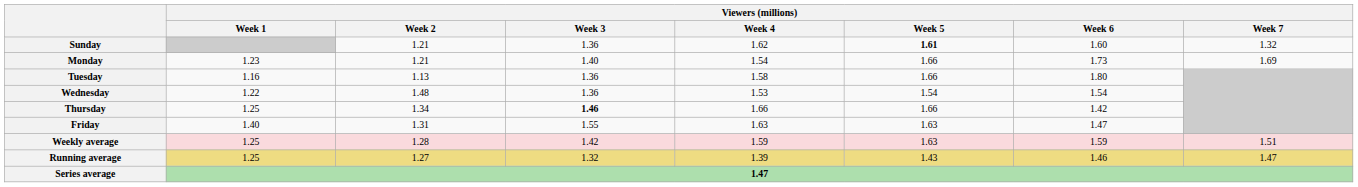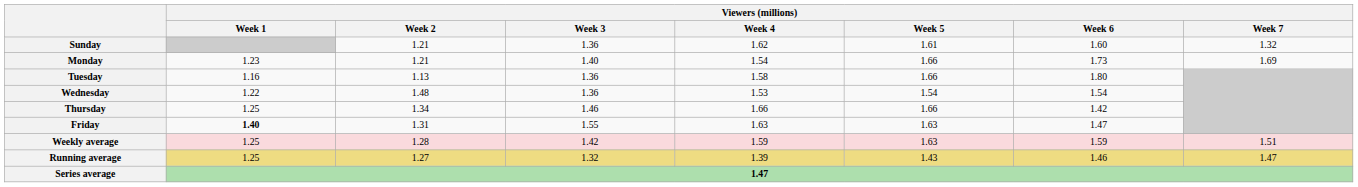Sunday | Viewers (millions) / Week 5: bold -> normal
Thursday | Viewers (millions) / Week 3: bold -> normal
Friday | Viewers (millions) / Week 1: normal -> bold
